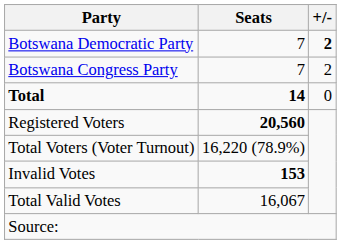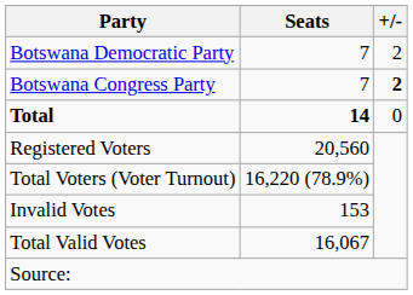Botswana Democratic Party | +/-: bold -> normal
Botswana Congress Party | +/-: normal -> bold
Registered Voters | Seats: bold -> normal
Invalid Votes | Seats: bold -> normal
